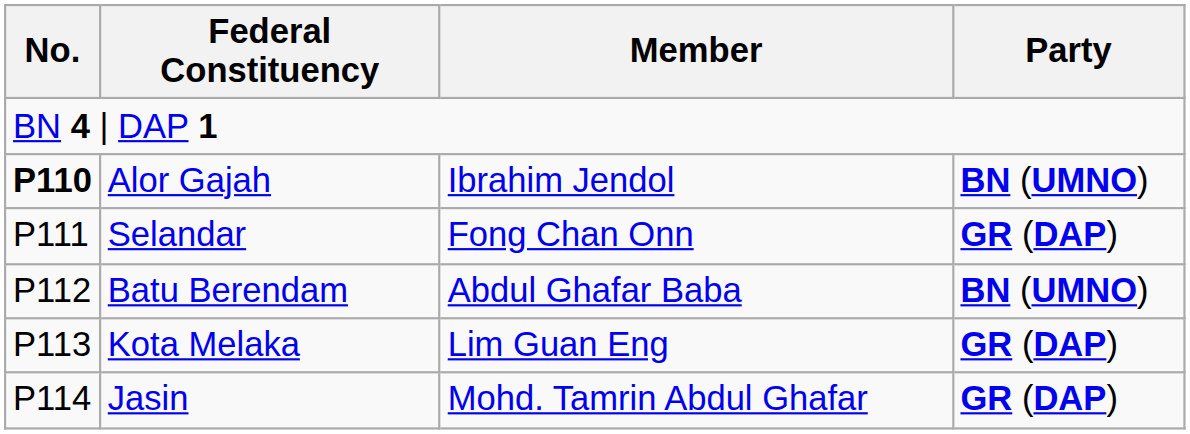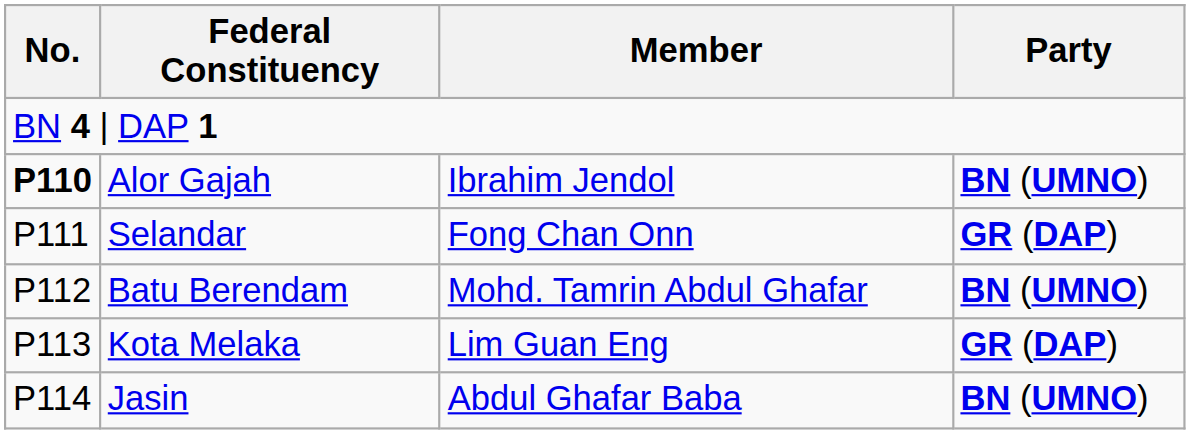Batu Berendam | Member: Abdul Ghafar Baba -> Mohd. Tamrin Abdul Ghafar
Jasin | Member: Mohd. Tamrin Abdul Ghafar -> Abdul Ghafar Baba
Jasin | Party: GR (DAP) -> BN (UMNO)
